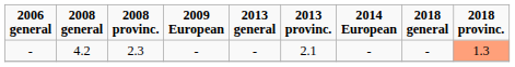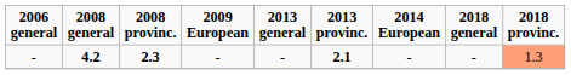row 2 | 2008 general: normal -> bold
row 2 | 2008 provinc.: normal -> bold
row 2 | 2013 provinc.: normal -> bold
